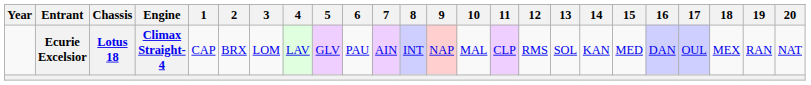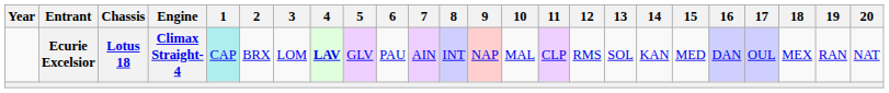Ecurie Excelsior | 1: no background -> paleturquoise background
Ecurie Excelsior | 4: normal -> bold
